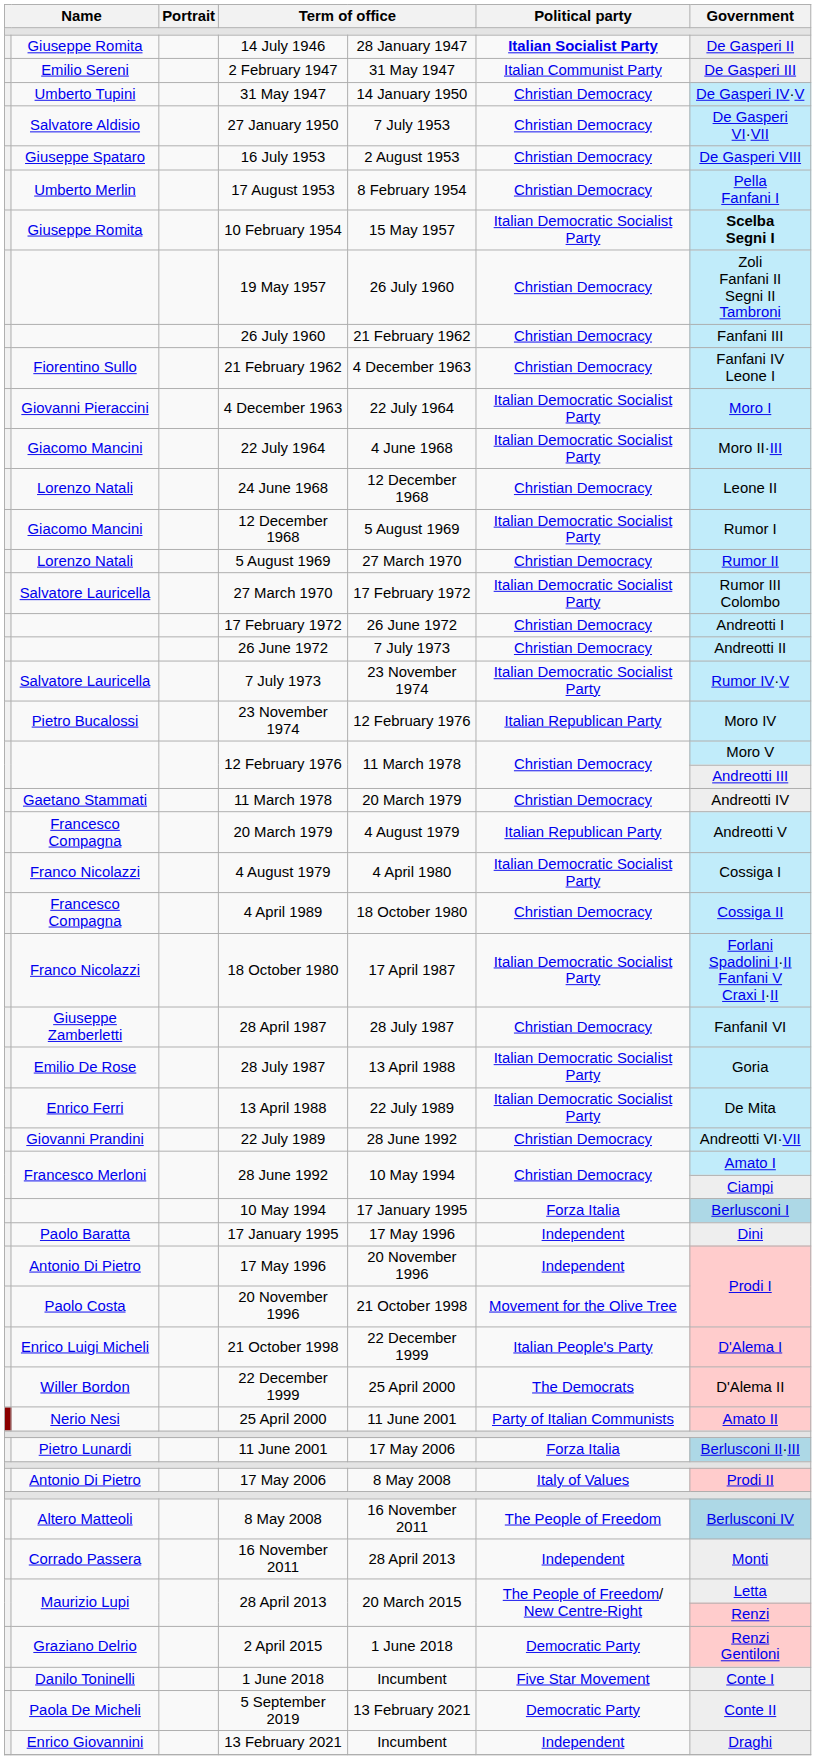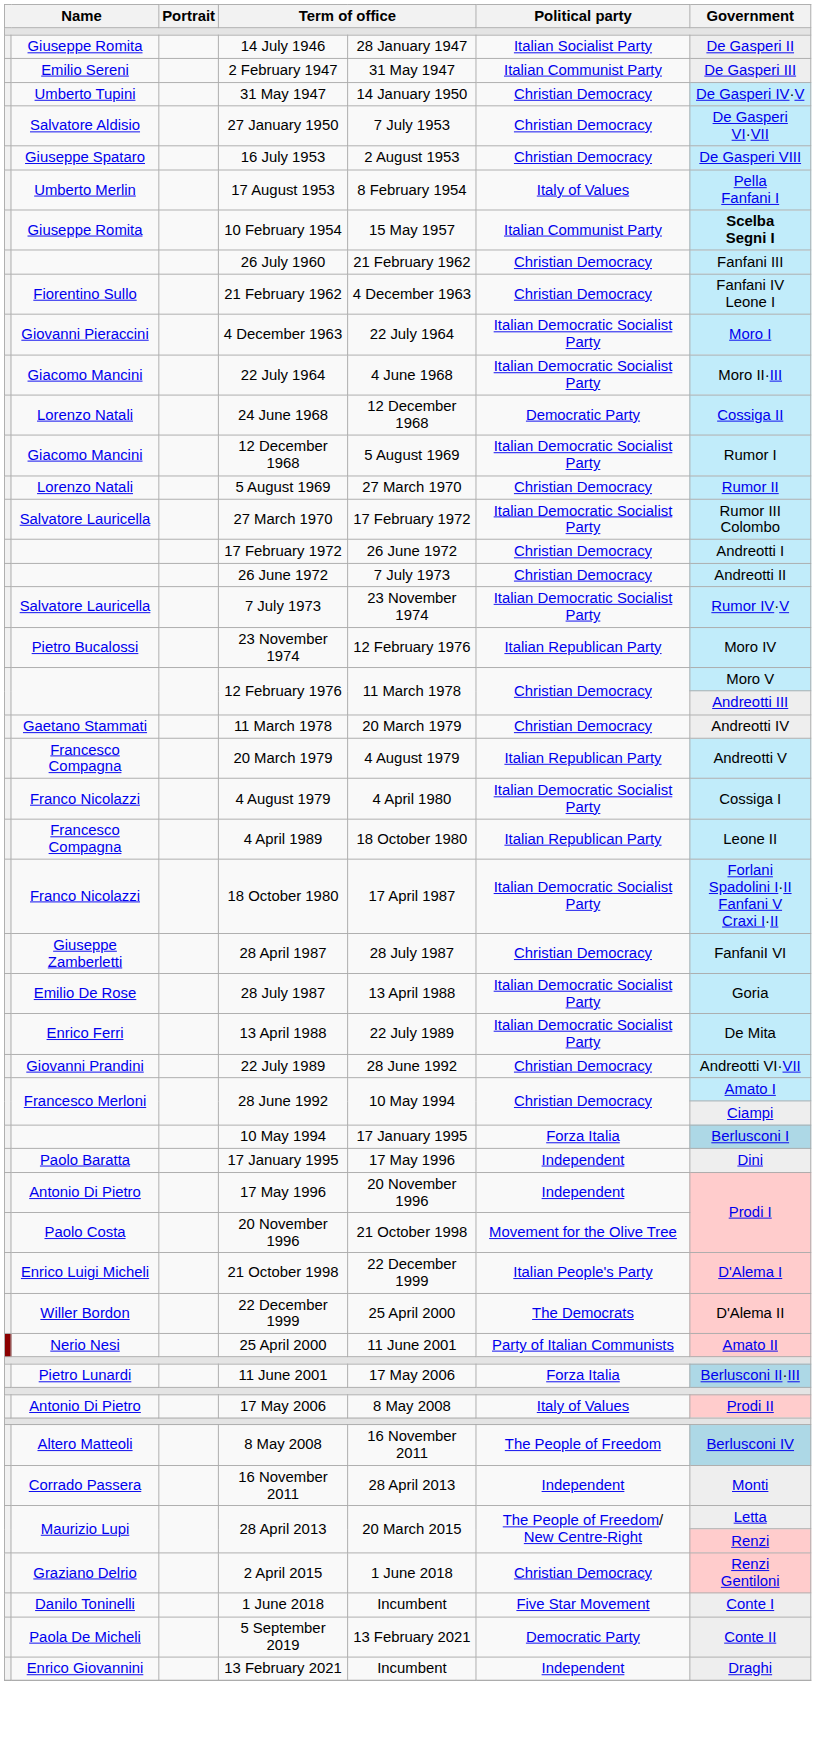14 July 1946 | Political party: bold -> normal
17 August 1953 | Political party: Christian Democracy -> Italy of Values
10 February 1954 | Political party: Italian Democratic Socialist Party -> Italian Communist Party
- row: 19 May 1957 | 26 July 1960 | Christian Democracy | Zoli Fanfani II Segni II Tambroni
24 June 1968 | Political party: Christian Democracy -> Democratic Party
24 June 1968 | Government: Leone II -> Cossiga II
4 April 1989 | Political party: Christian Democracy -> Italian Republican Party
4 April 1989 | Government: Cossiga II -> Leone II
2 April 2015 | Political party: Democratic Party -> Christian Democracy
